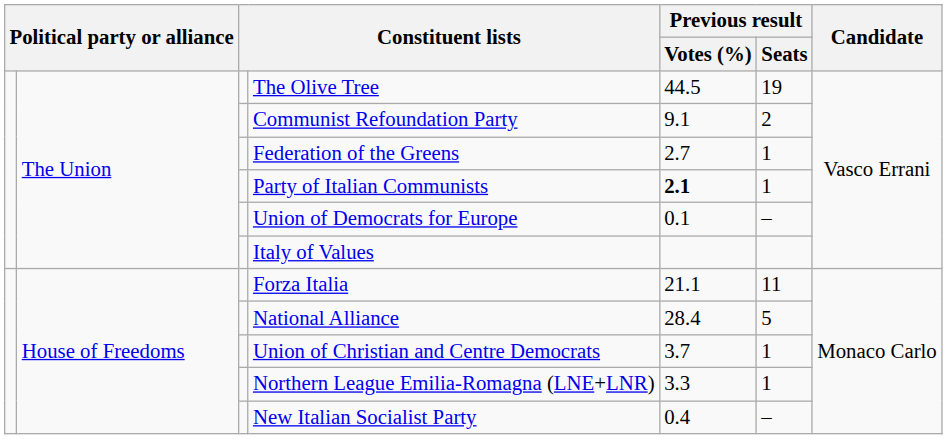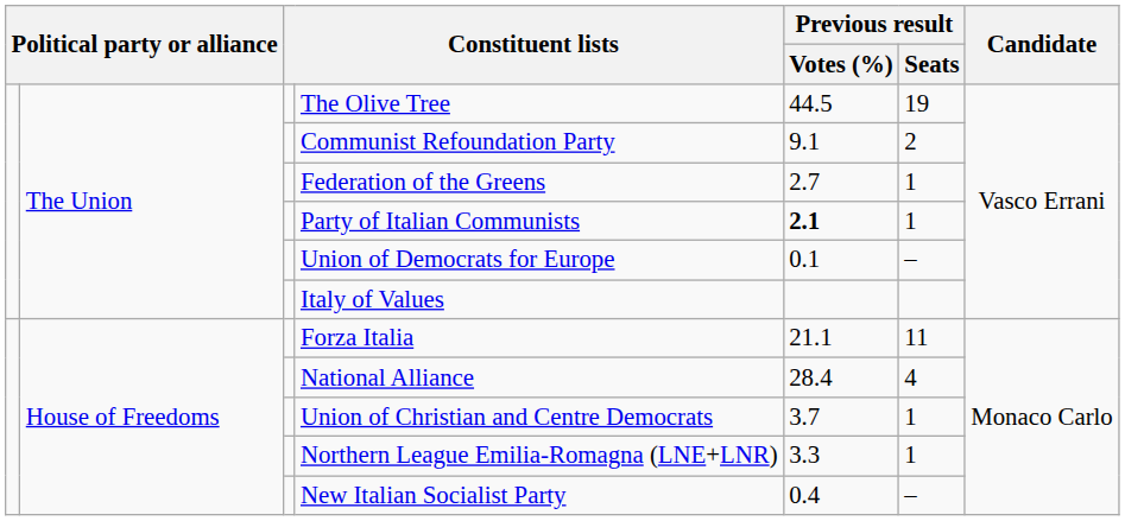National Alliance | Previous result / Seats: 5 -> 4
